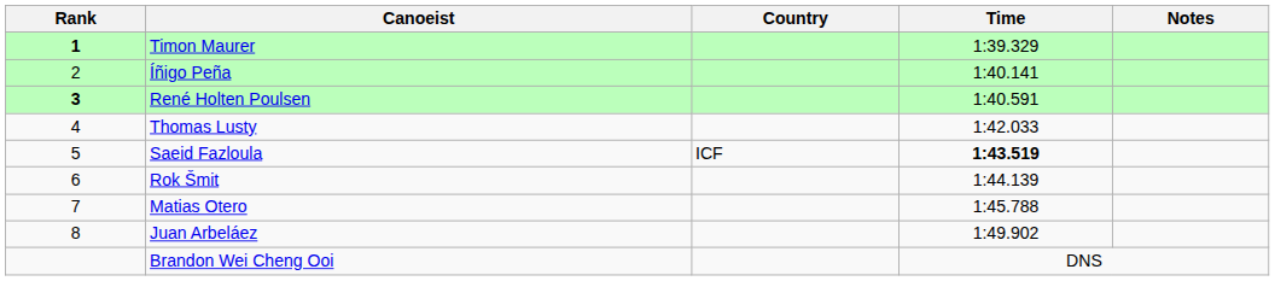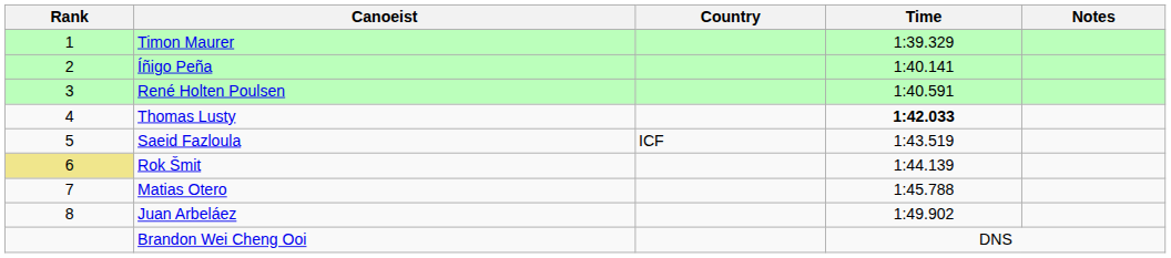Timon Maurer | Rank: bold -> normal
René Holten Poulsen | Rank: bold -> normal
Thomas Lusty | Time: normal -> bold
Saeid Fazloula | Time: bold -> normal
Rok Šmit | Rank: no background -> khaki background
